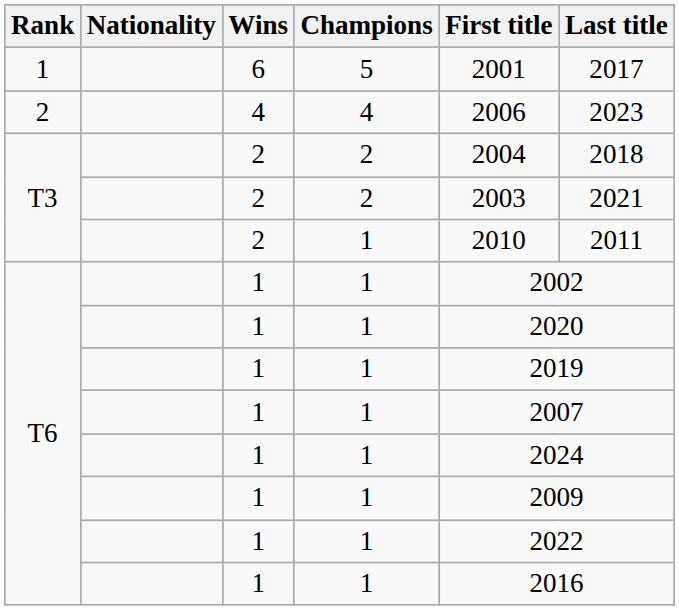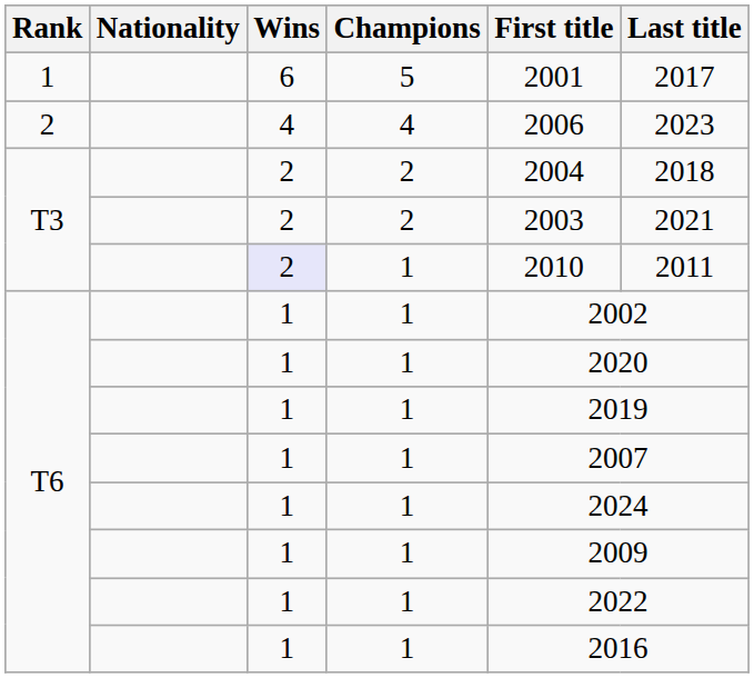T3 / 1 | Wins: no background -> lavender background
